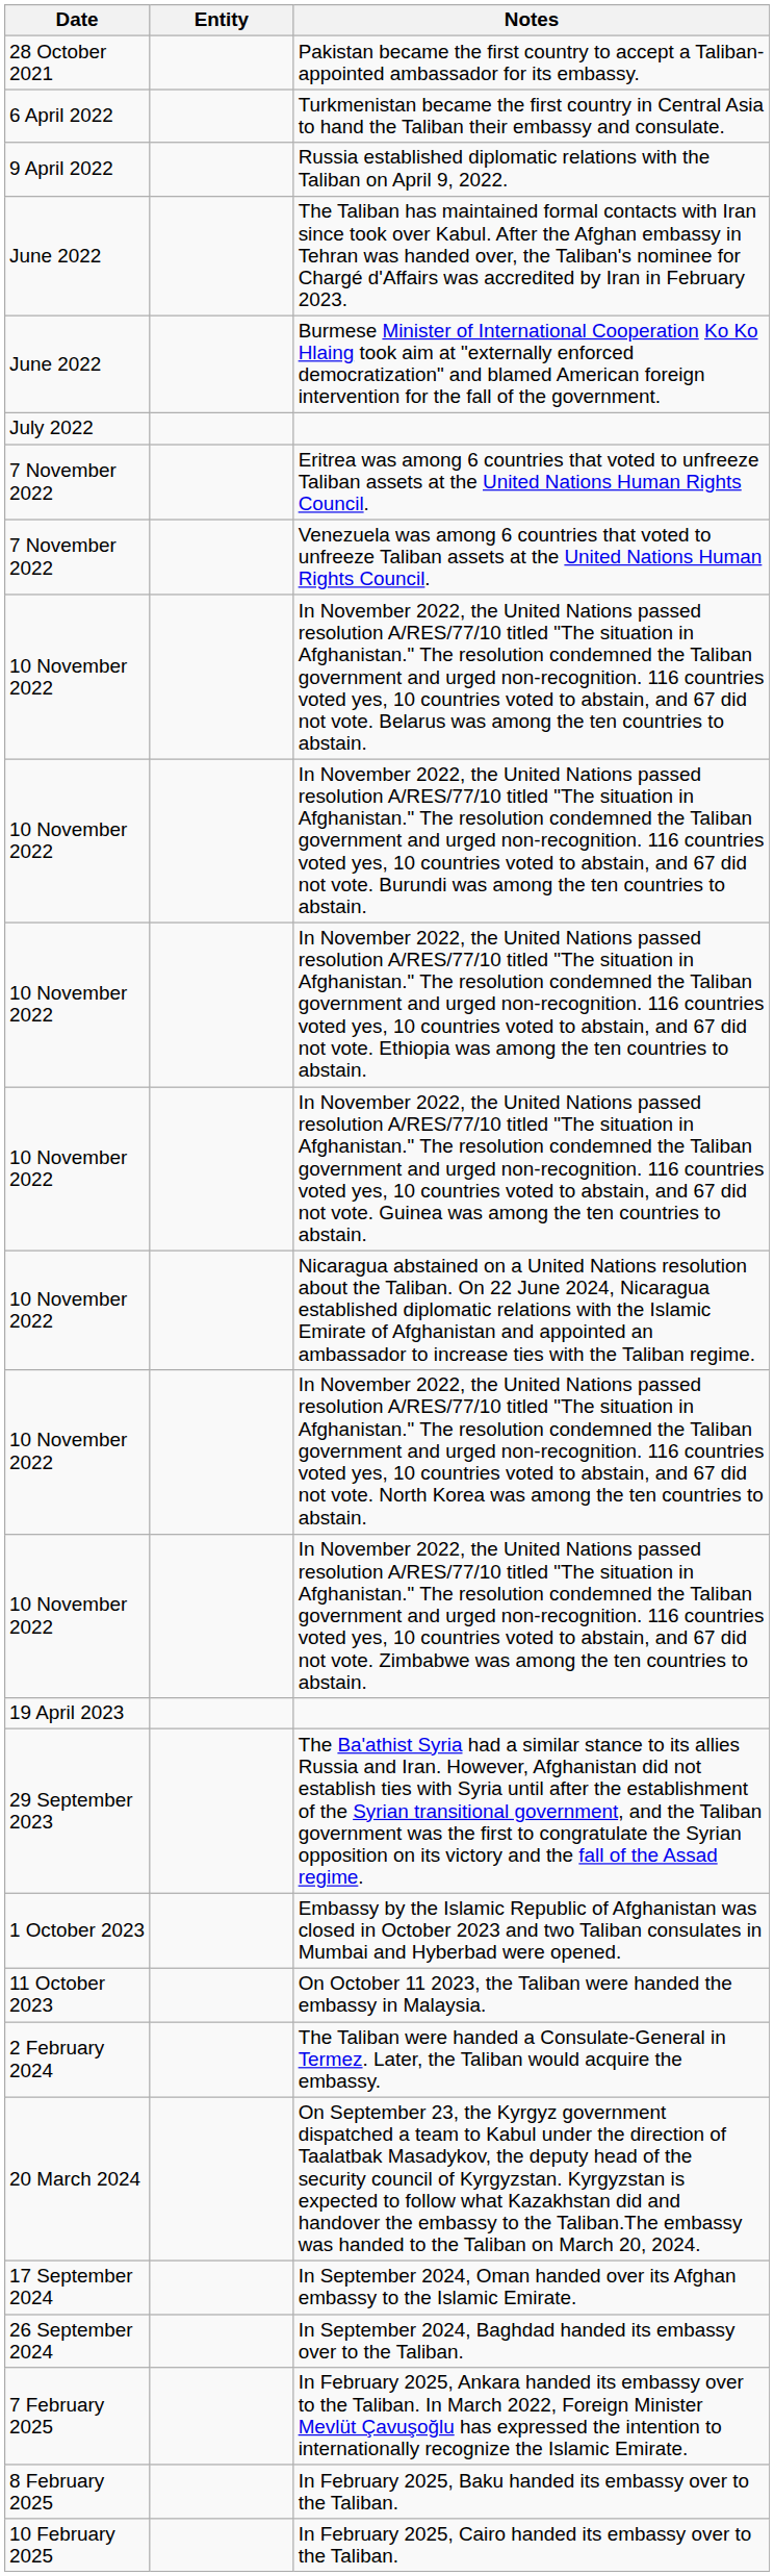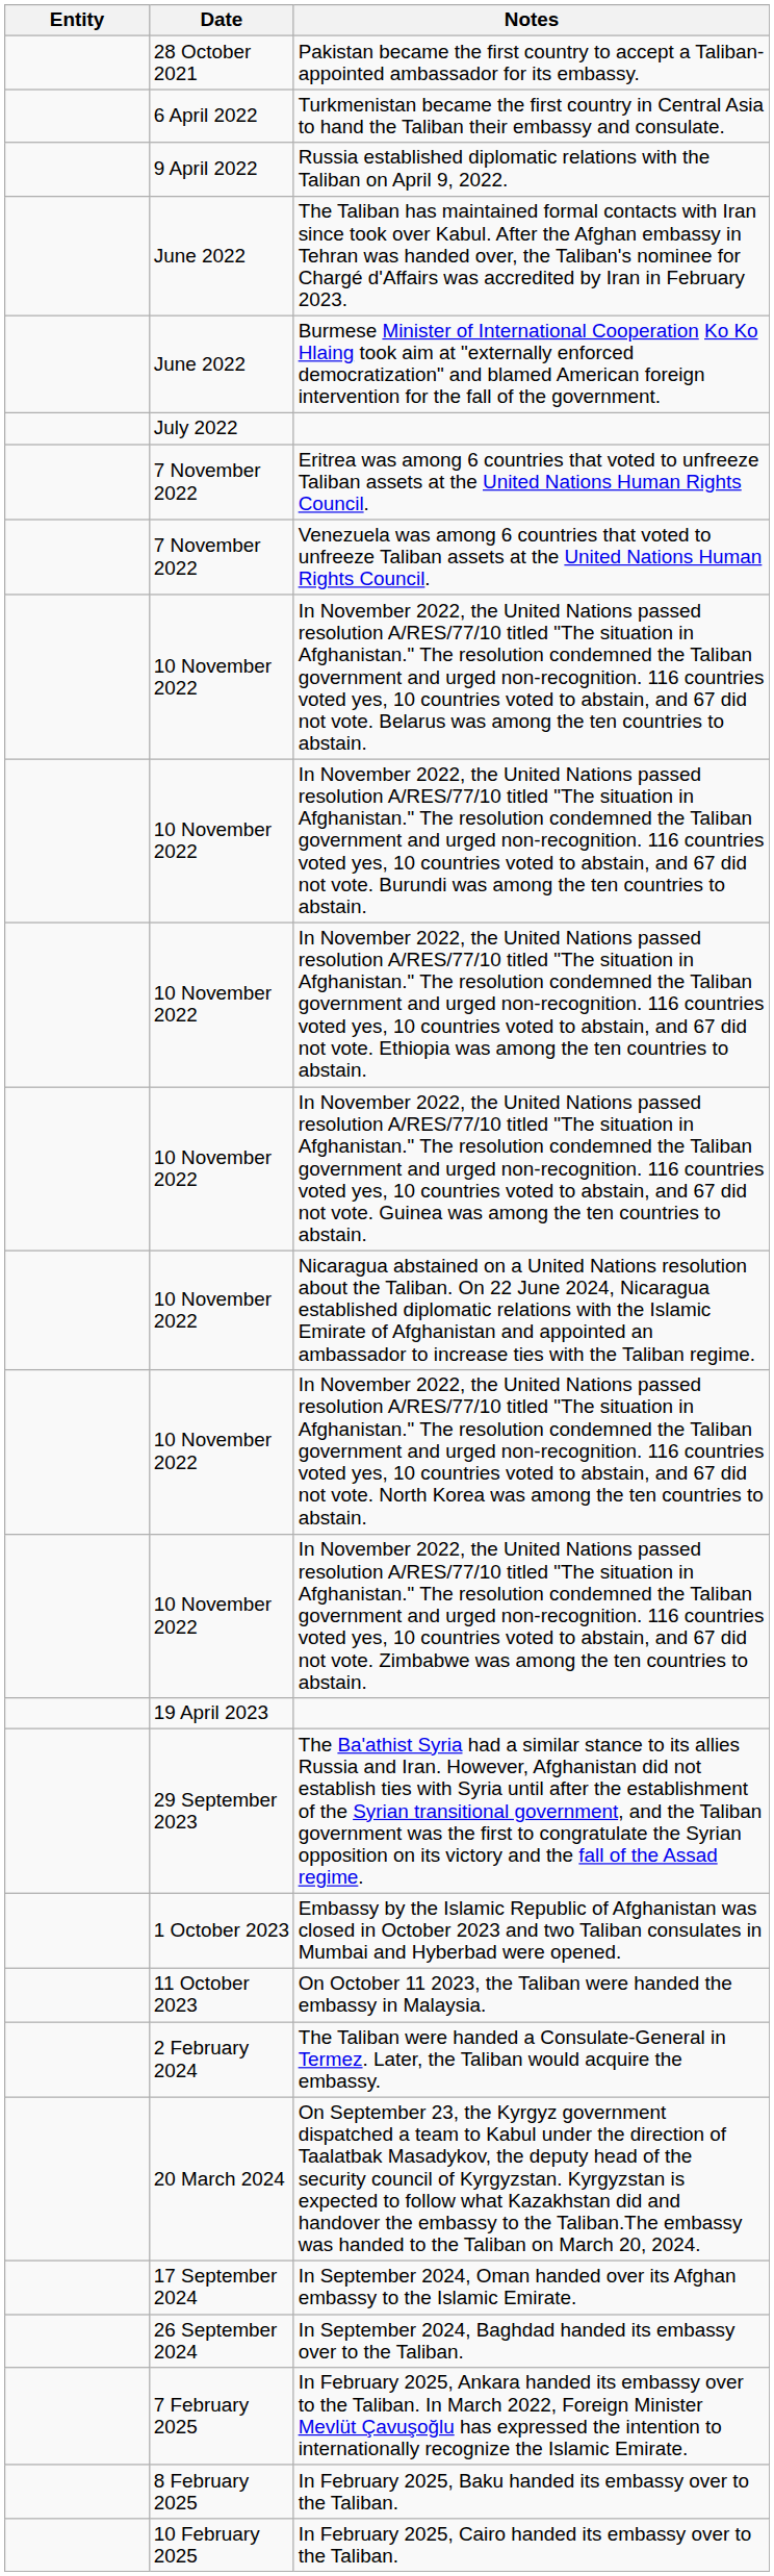columns swapped: Entity <-> Date
